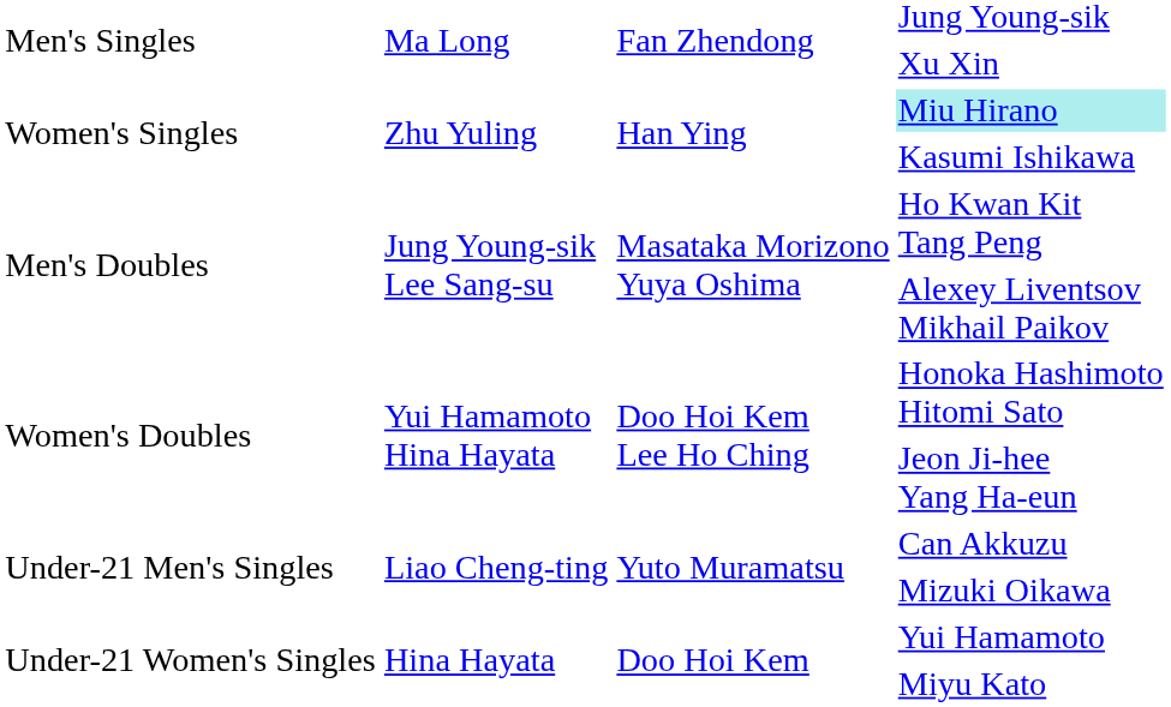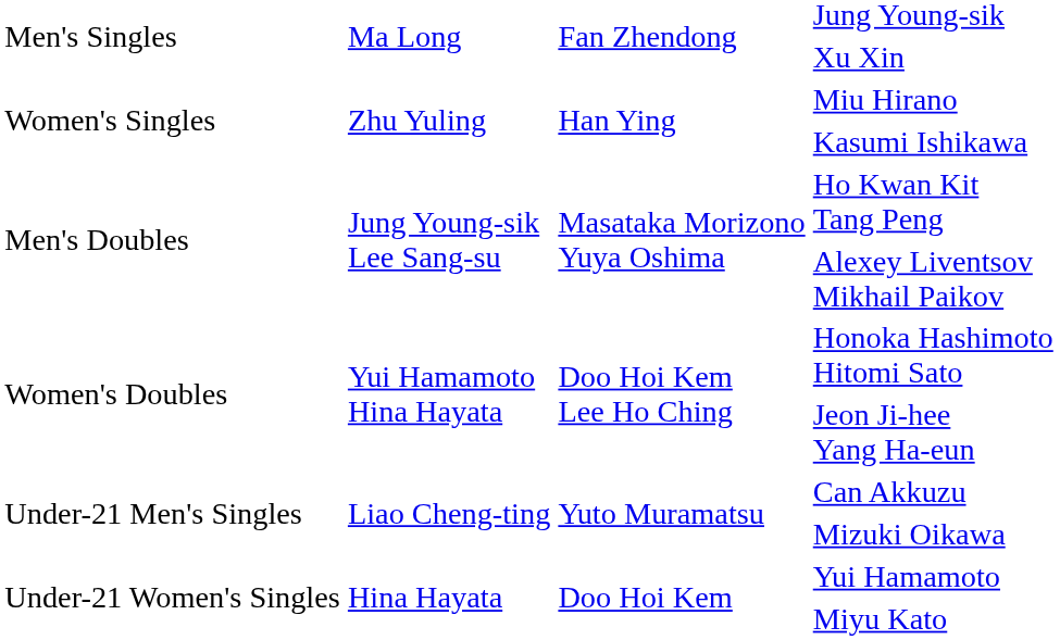Miu Hirano | column 4: paleturquoise background -> no background
